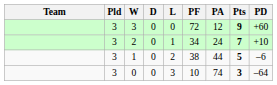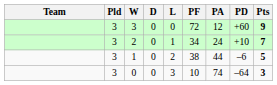columns swapped: PD <-> Pts
